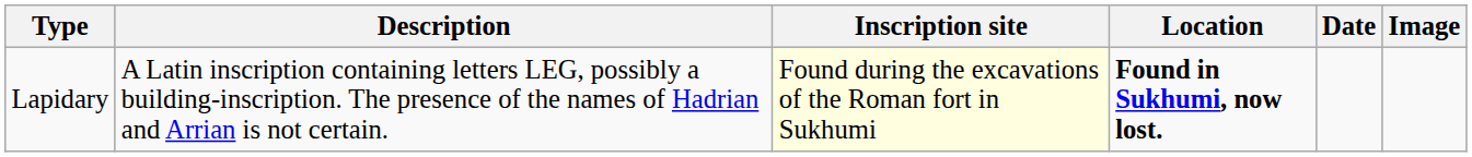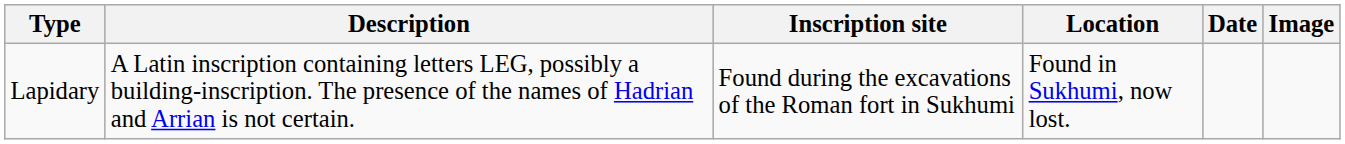Lapidary | Inscription site: lightyellow background -> no background
Lapidary | Location: bold -> normal
